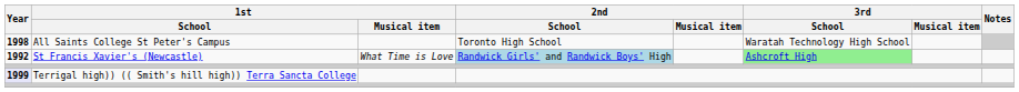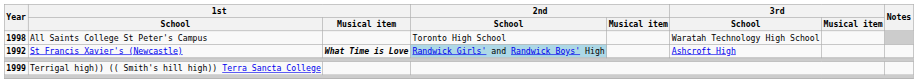St Francis Xavier's (Newcastle) | 1st / Musical item: normal -> bold
St Francis Xavier's (Newcastle) | 3rd / School: lightgreen background -> no background
Terrigal high)) (( Smith's hill high)) Terra Sancta College | Year: lavender background -> no background
